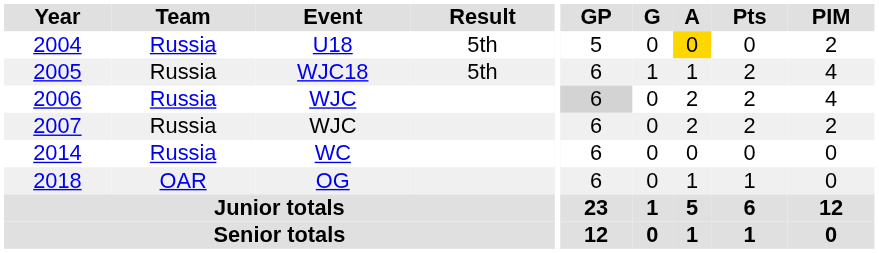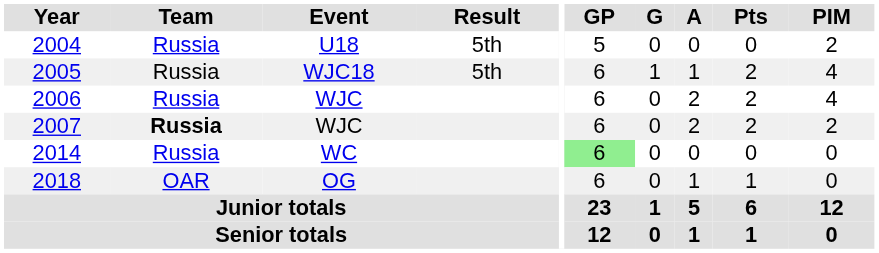2004 | A: gold background -> no background
2006 | GP: lightgrey background -> no background
2007 | Team: normal -> bold
2014 | GP: no background -> lightgreen background
